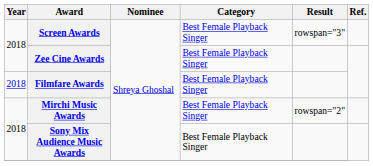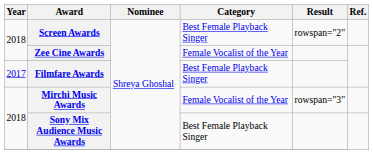Screen Awards | Result: rowspan="3" -> rowspan="2"
Zee Cine Awards | Category: Best Female Playback Singer -> Female Vocalist of the Year
Filmfare Awards | Year: 2018 -> 2017
Mirchi Music Awards | Category: Best Female Playback Singer -> Female Vocalist of the Year
Mirchi Music Awards | Result: rowspan="2" -> rowspan="3"
